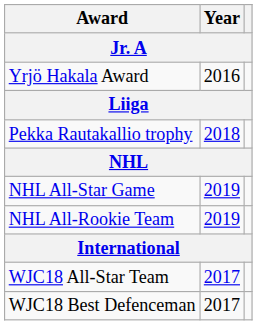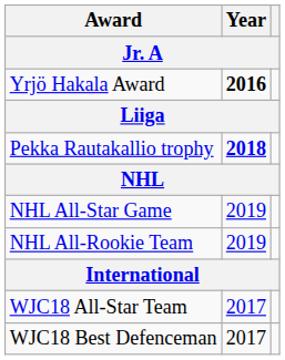Yrjö Hakala Award | Year: normal -> bold
Pekka Rautakallio trophy | Year: normal -> bold
